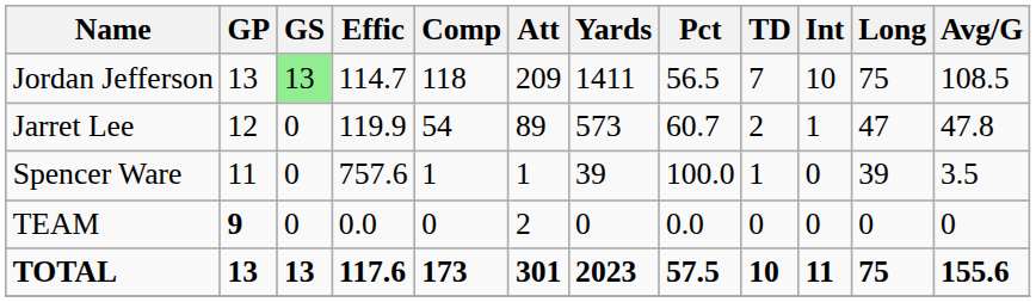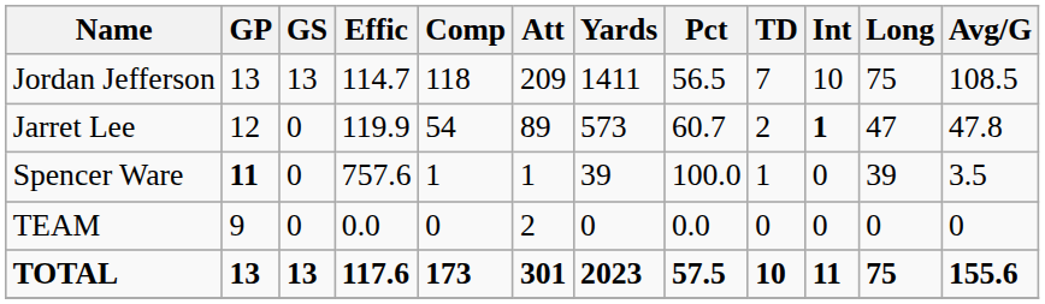Jordan Jefferson | GS: lightgreen background -> no background
Jarret Lee | Int: normal -> bold
Spencer Ware | GP: normal -> bold
TEAM | GP: bold -> normal
